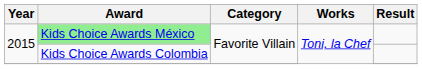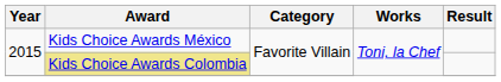Kids Choice Awards México | Award: lightgreen background -> no background
Kids Choice Awards Colombia | Award: no background -> khaki background
